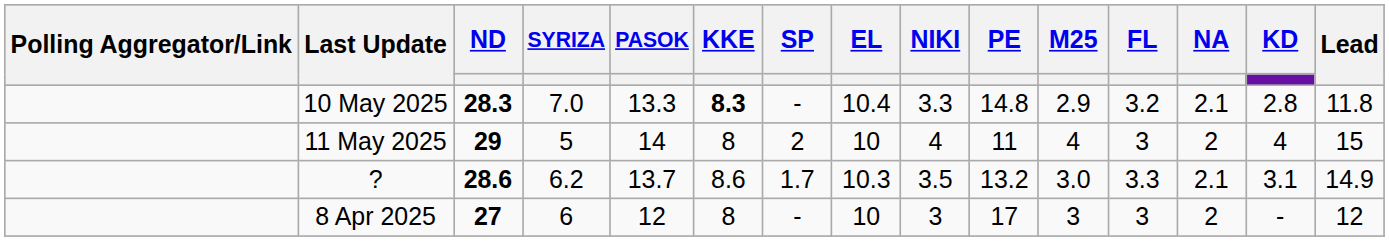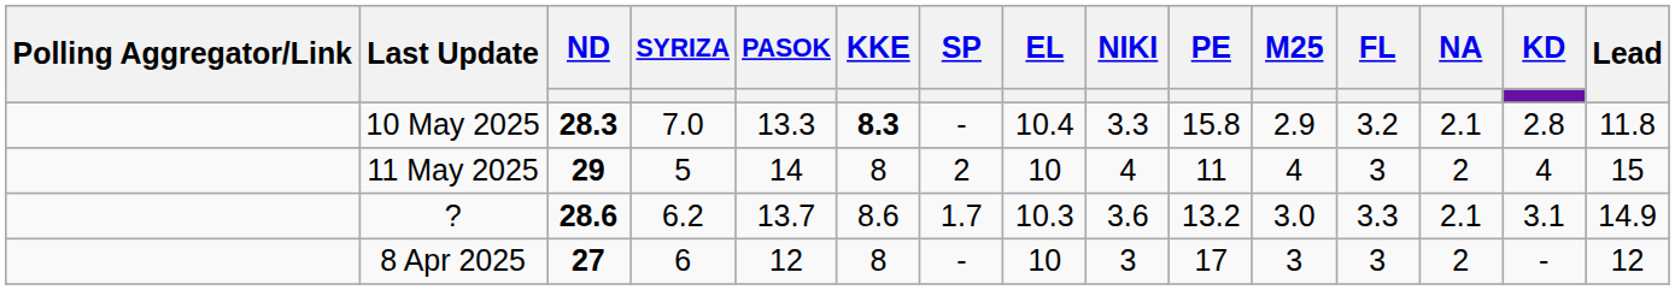10 May 2025 | PE: 14.8 -> 15.8
? | NIKI: 3.5 -> 3.6
